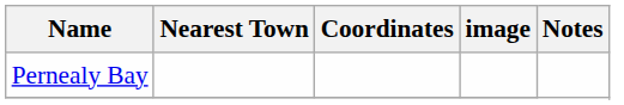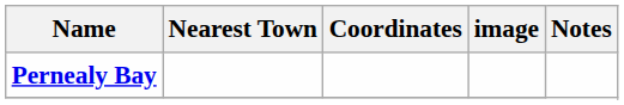Pernealy Bay | Name: normal -> bold
